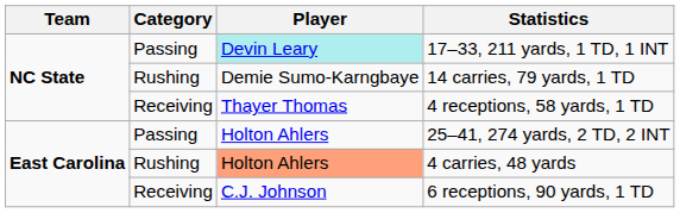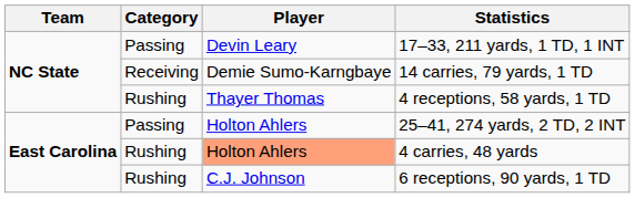17–33, 211 yards, 1 TD, 1 INT | Player: paleturquoise background -> no background
14 carries, 79 yards, 1 TD | Category: Rushing -> Receiving
4 receptions, 58 yards, 1 TD | Category: Receiving -> Rushing
6 receptions, 90 yards, 1 TD | Category: Receiving -> Rushing
